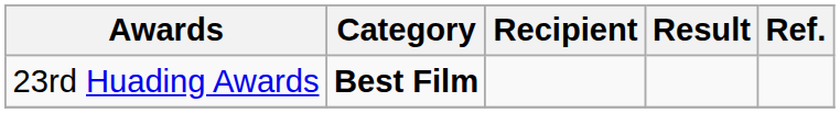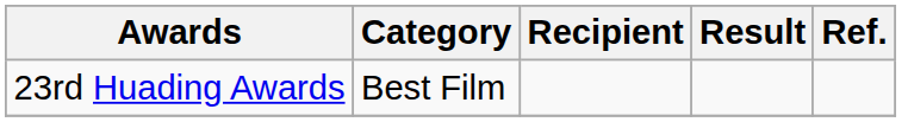23rd Huading Awards | Category: bold -> normal
